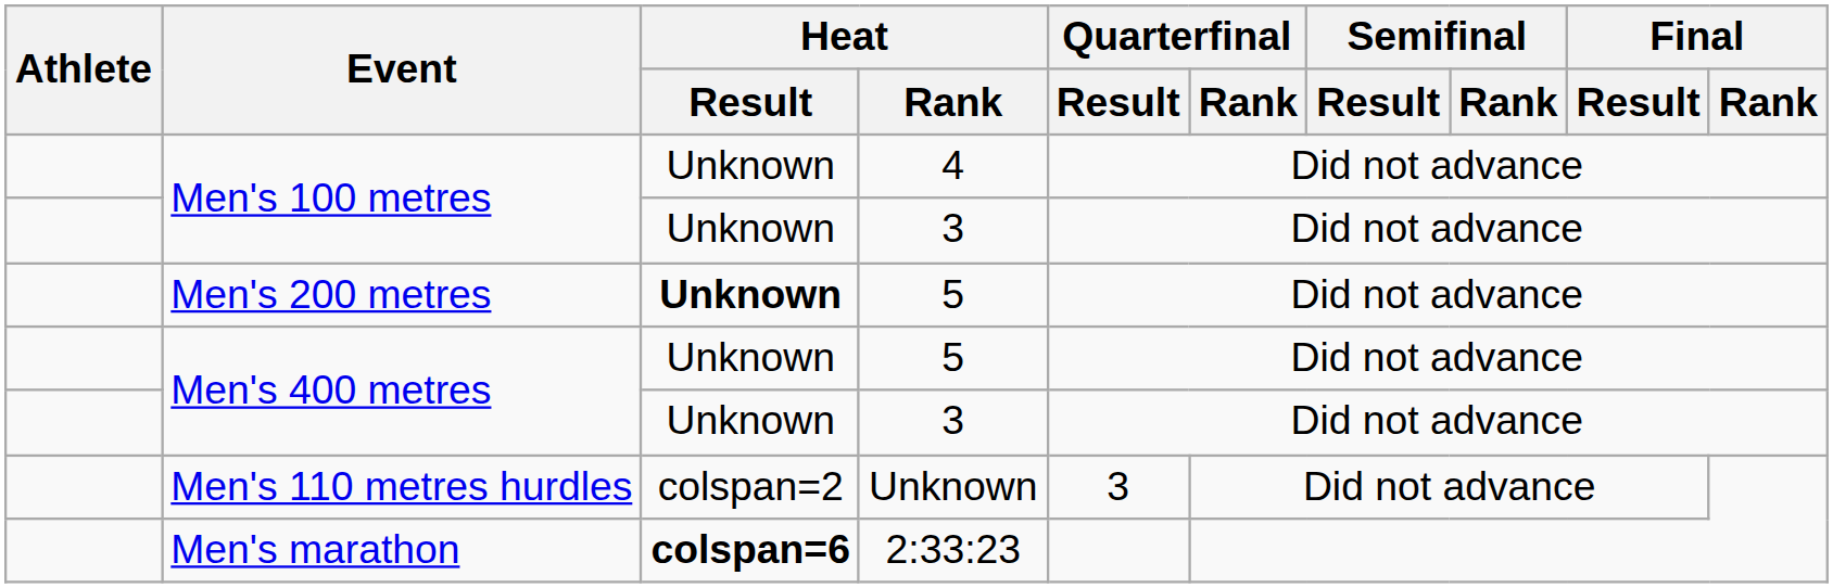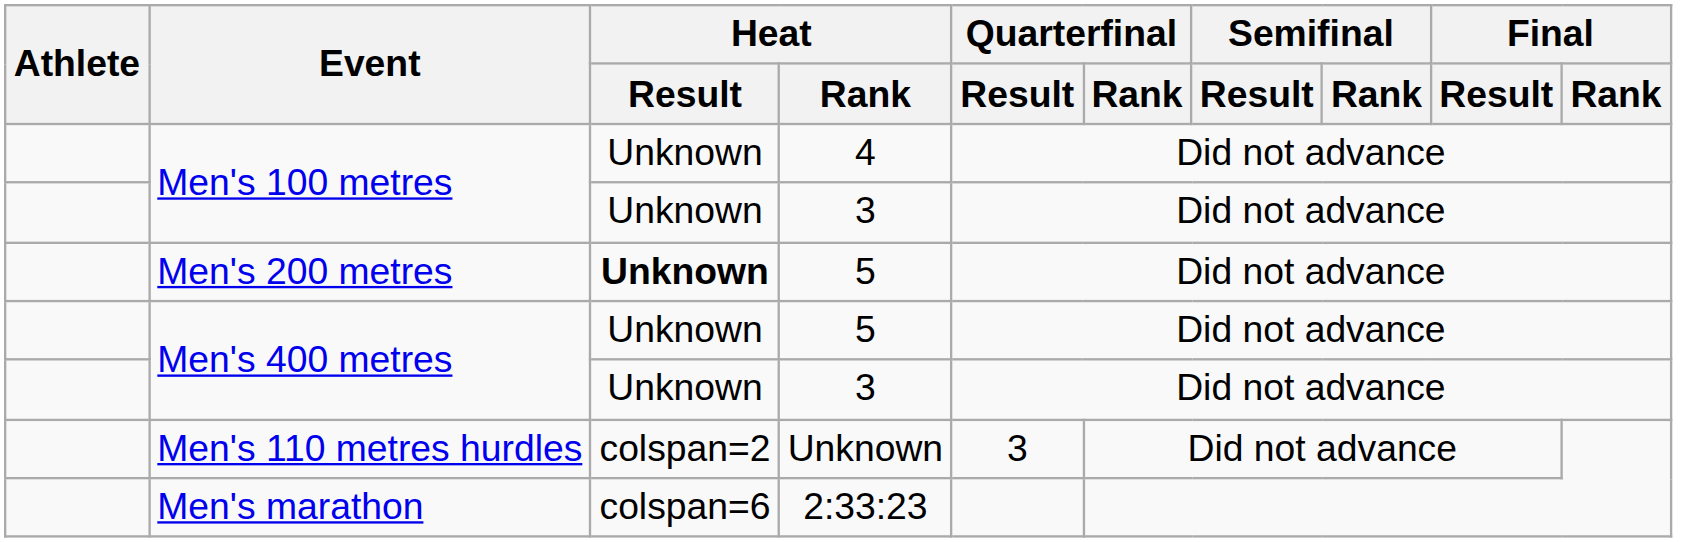Men's marathon | Heat / Result: bold -> normal
